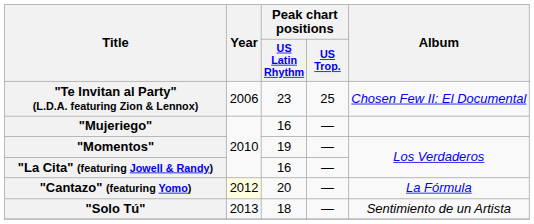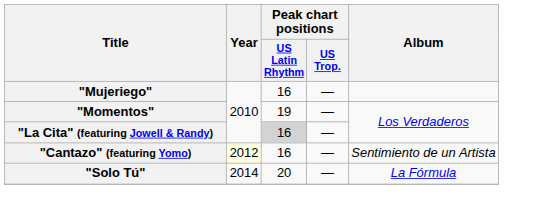- row: "Te Invitan al Party" (L.D.A. featuring Zion & Lennox) | 2006 | 23 | 25 | Chosen Few II: El Documental
"La Cita" (featuring Jowell & Randy) | Peak chart positions / US Latin Rhythm: no background -> lightgrey background
"Cantazo" (featuring Yomo) | Peak chart positions / US Latin Rhythm: 20 -> 16
"Cantazo" (featuring Yomo) | Album: La Fórmula -> Sentimiento de un Artista
"Solo Tú" | Year: 2013 -> 2014
"Solo Tú" | Peak chart positions / US Latin Rhythm: 18 -> 20
"Solo Tú" | Album: Sentimiento de un Artista -> La Fórmula
